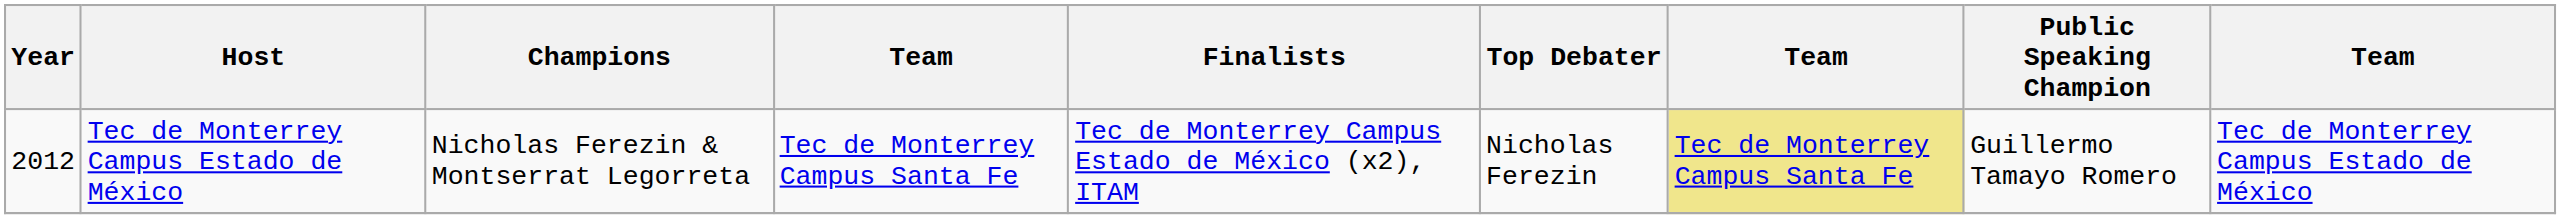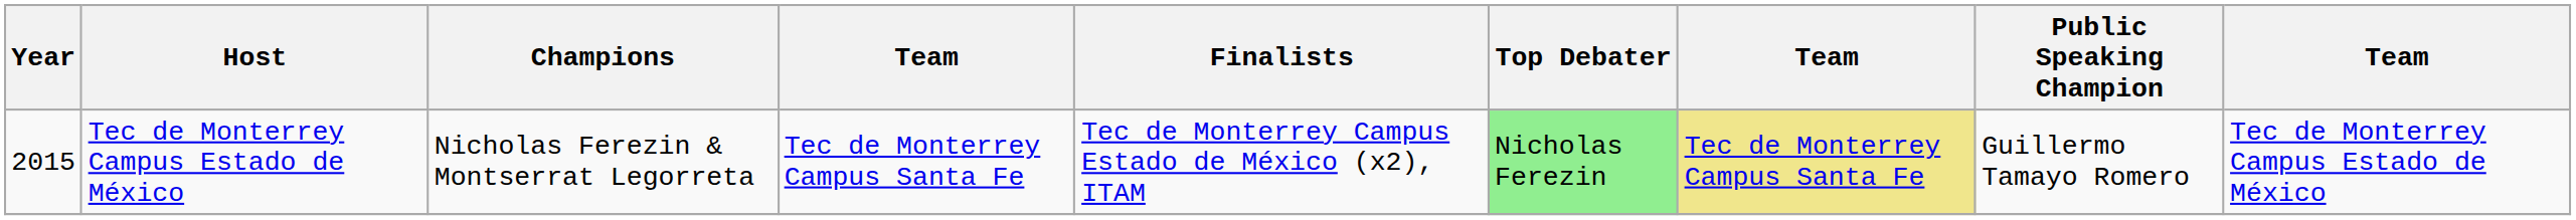row 2 | Year: 2012 -> 2015
row 2 | Top Debater: no background -> lightgreen background
